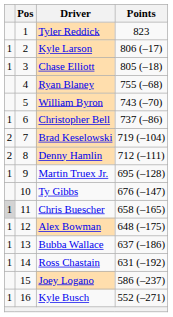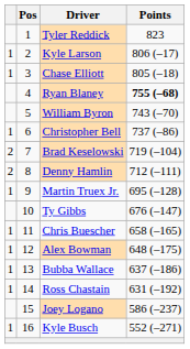Ryan Blaney | Points: normal -> bold
Chris Buescher | column 1: lightgrey background -> no background
